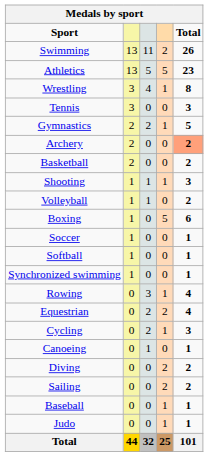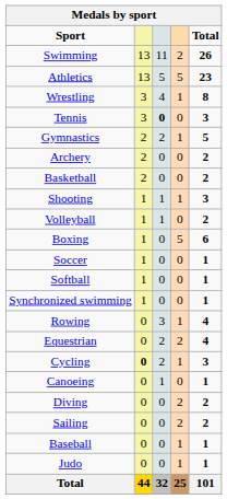Tennis | column 3: normal -> bold
Archery | Total: lightsalmon background -> no background
Cycling | column 2: normal -> bold
